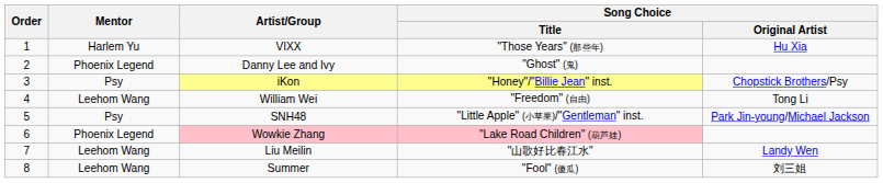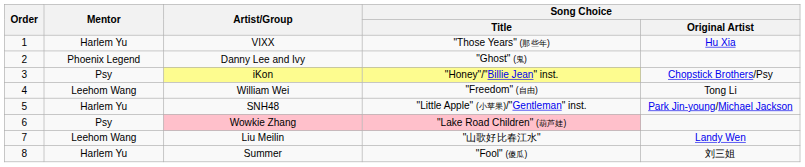SNH48 | Mentor: Psy -> Harlem Yu
Wowkie Zhang | Mentor: Phoenix Legend -> Psy
Summer | Mentor: Leehom Wang -> Harlem Yu
